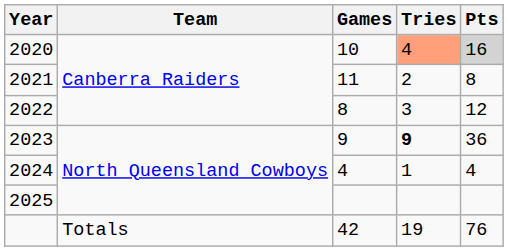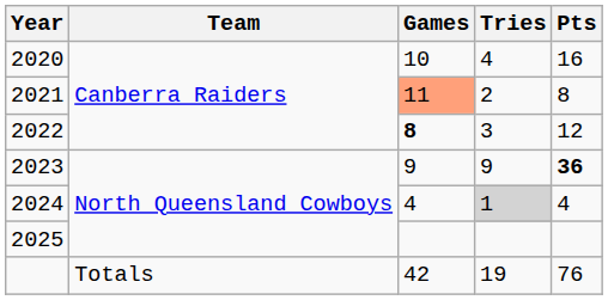2020 | Tries: lightsalmon background -> no background
2020 | Pts: lightgrey background -> no background
2021 | Games: no background -> lightsalmon background
2022 | Games: normal -> bold
2023 | Tries: bold -> normal
2023 | Pts: normal -> bold
2024 | Tries: no background -> lightgrey background
